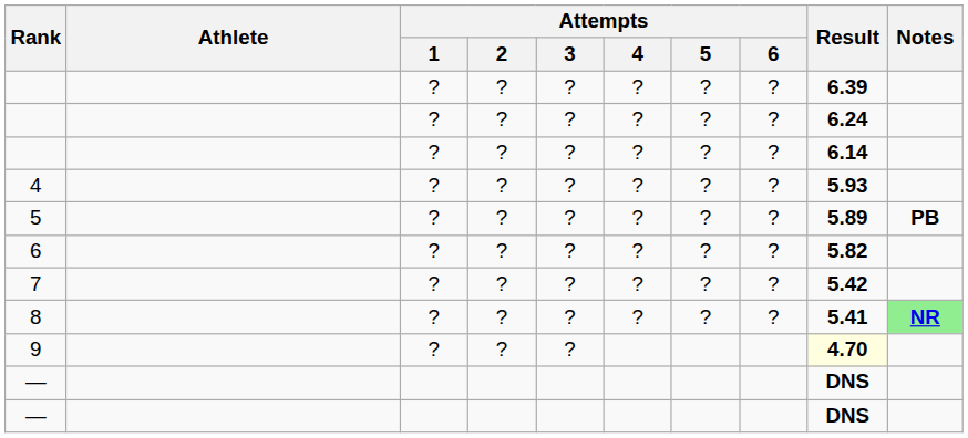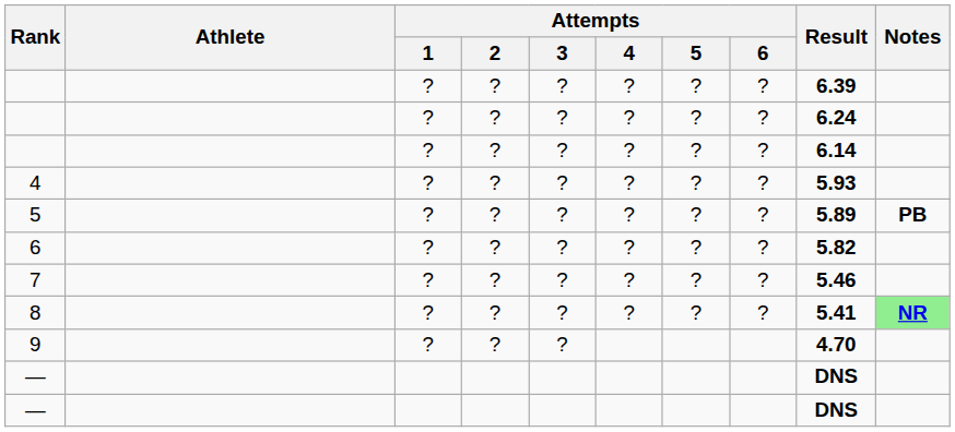7 | Result: 5.42 -> 5.46
9 | Result: lightyellow background -> no background
